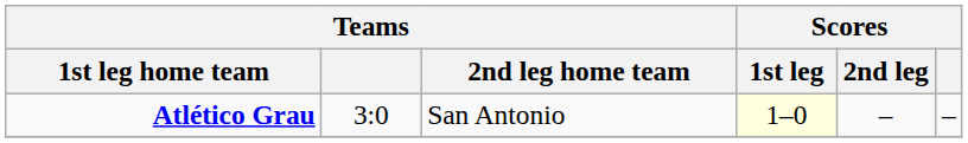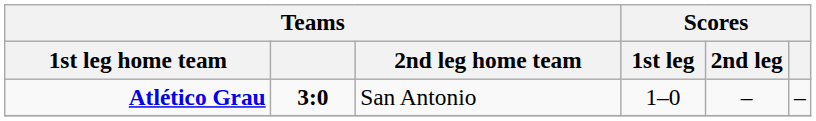Atlético Grau | Teams: normal -> bold
Atlético Grau | Scores / 1st leg: lightyellow background -> no background
